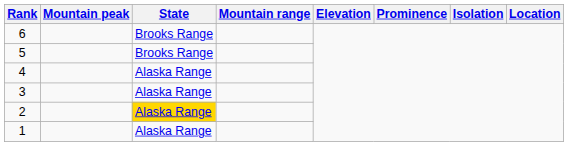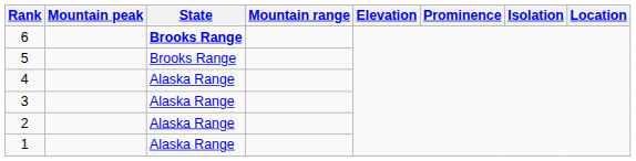6 | State: normal -> bold
2 | State: gold background -> no background
